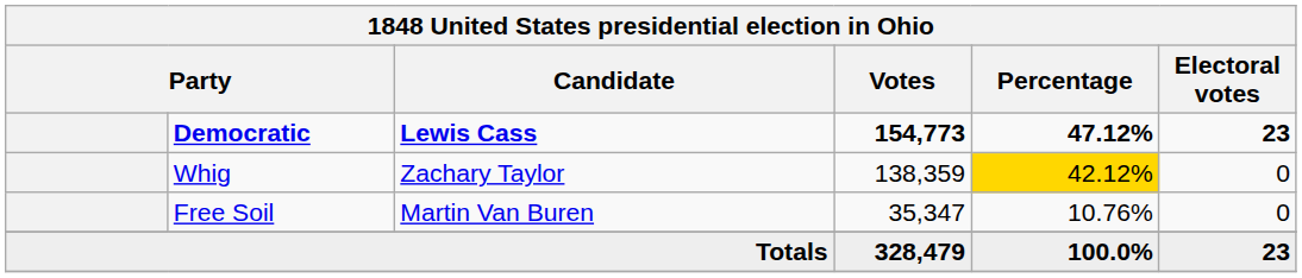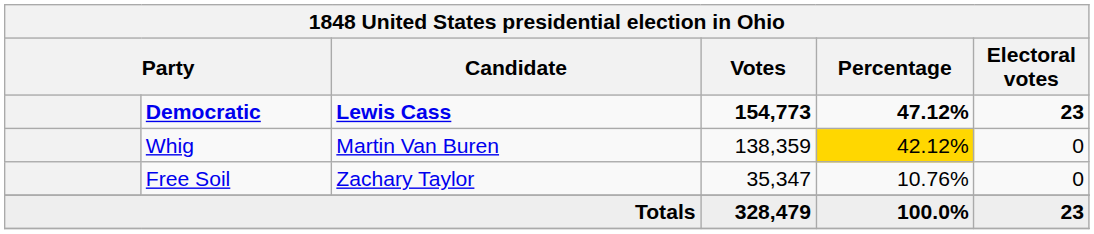Whig | Candidate: Zachary Taylor -> Martin Van Buren
Free Soil | Candidate: Martin Van Buren -> Zachary Taylor
